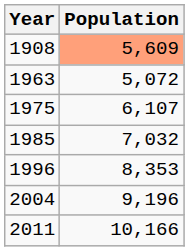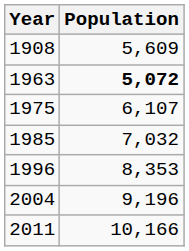1908 | Population: lightsalmon background -> no background
1963 | Population: normal -> bold
